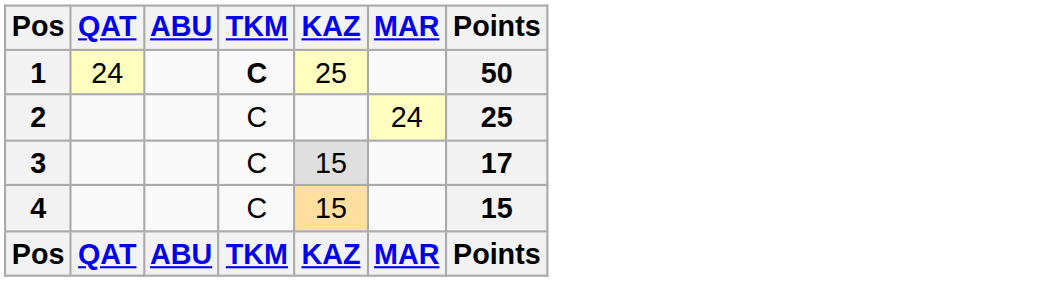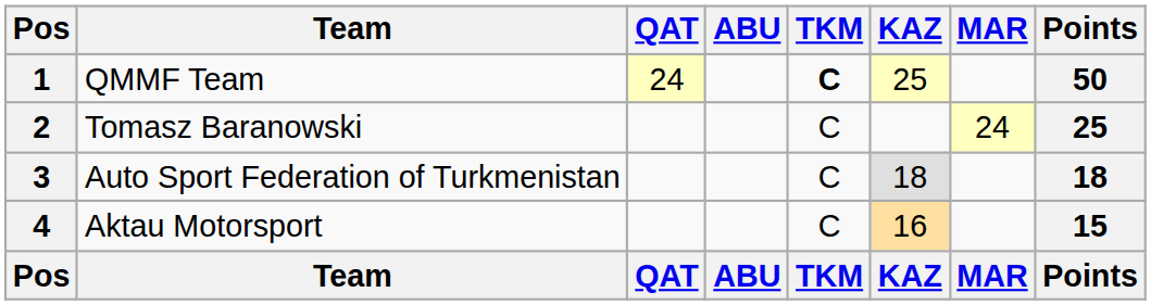+ column: Team | QMMF Team | Tomasz Baranowski | Auto Sport Federation of Turkmenistan | Aktau Motorsport | Team
3 | KAZ: 15 -> 18
3 | Points: 17 -> 18
4 | KAZ: 15 -> 16
